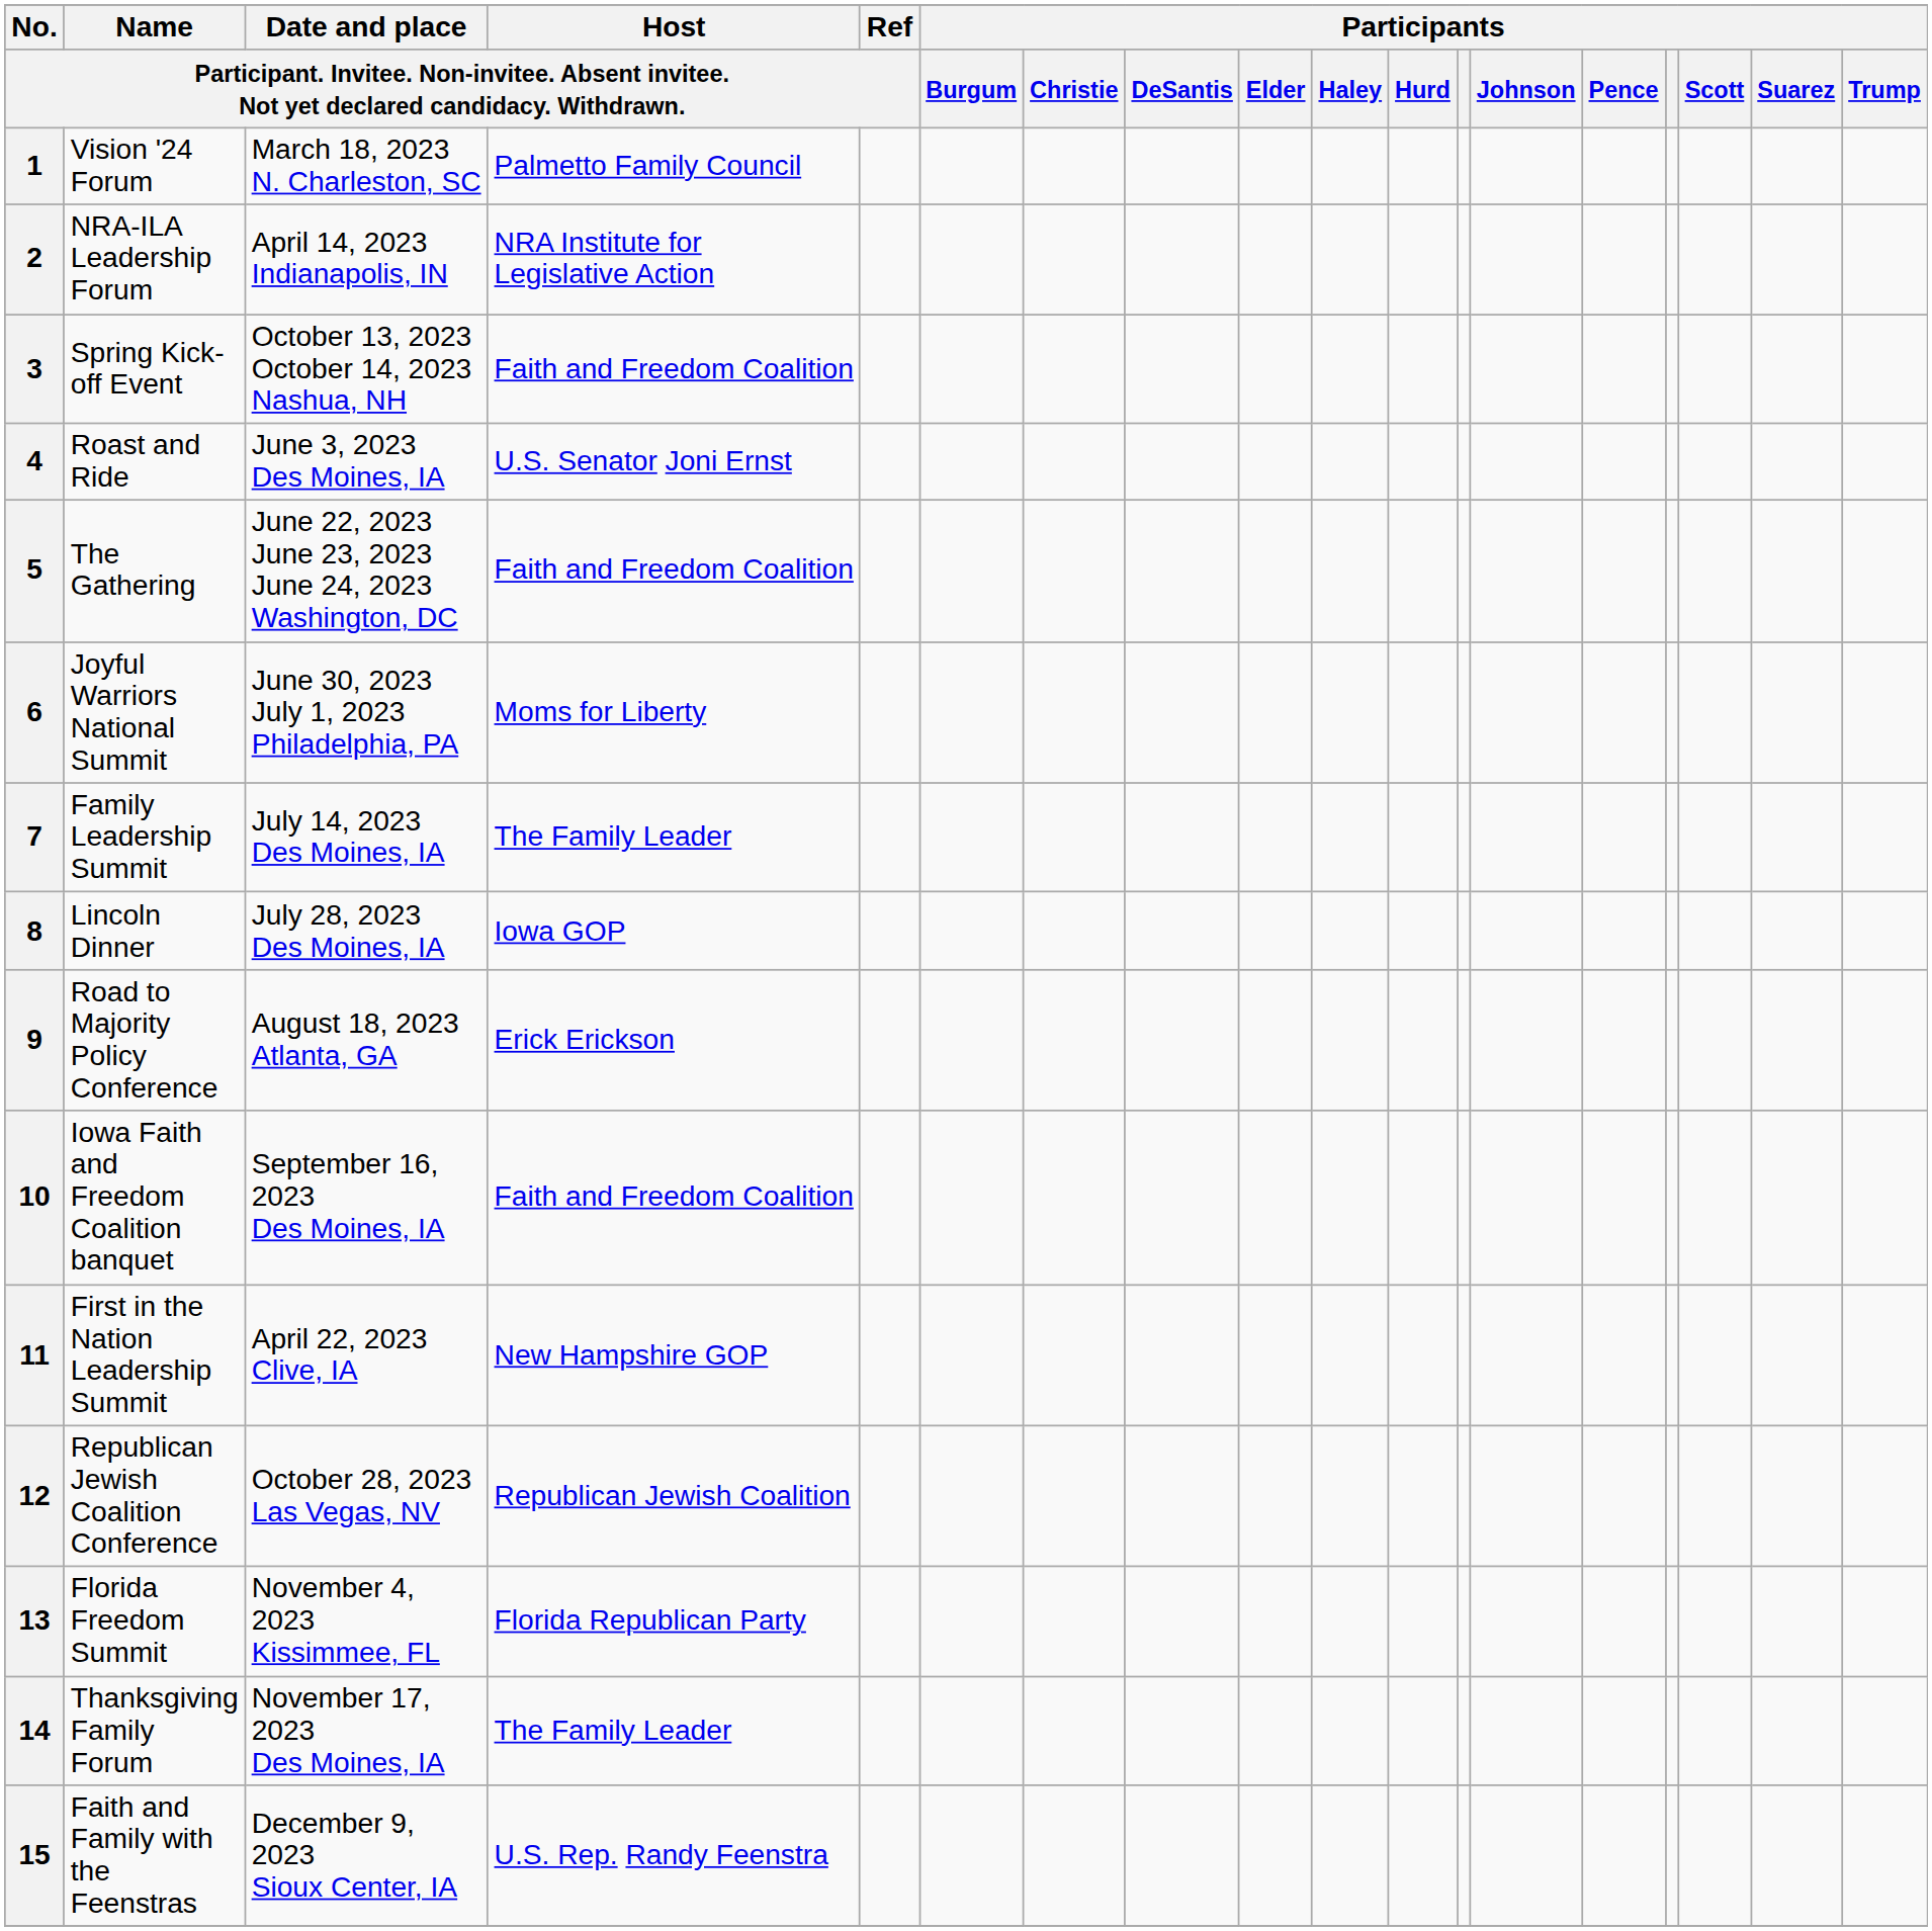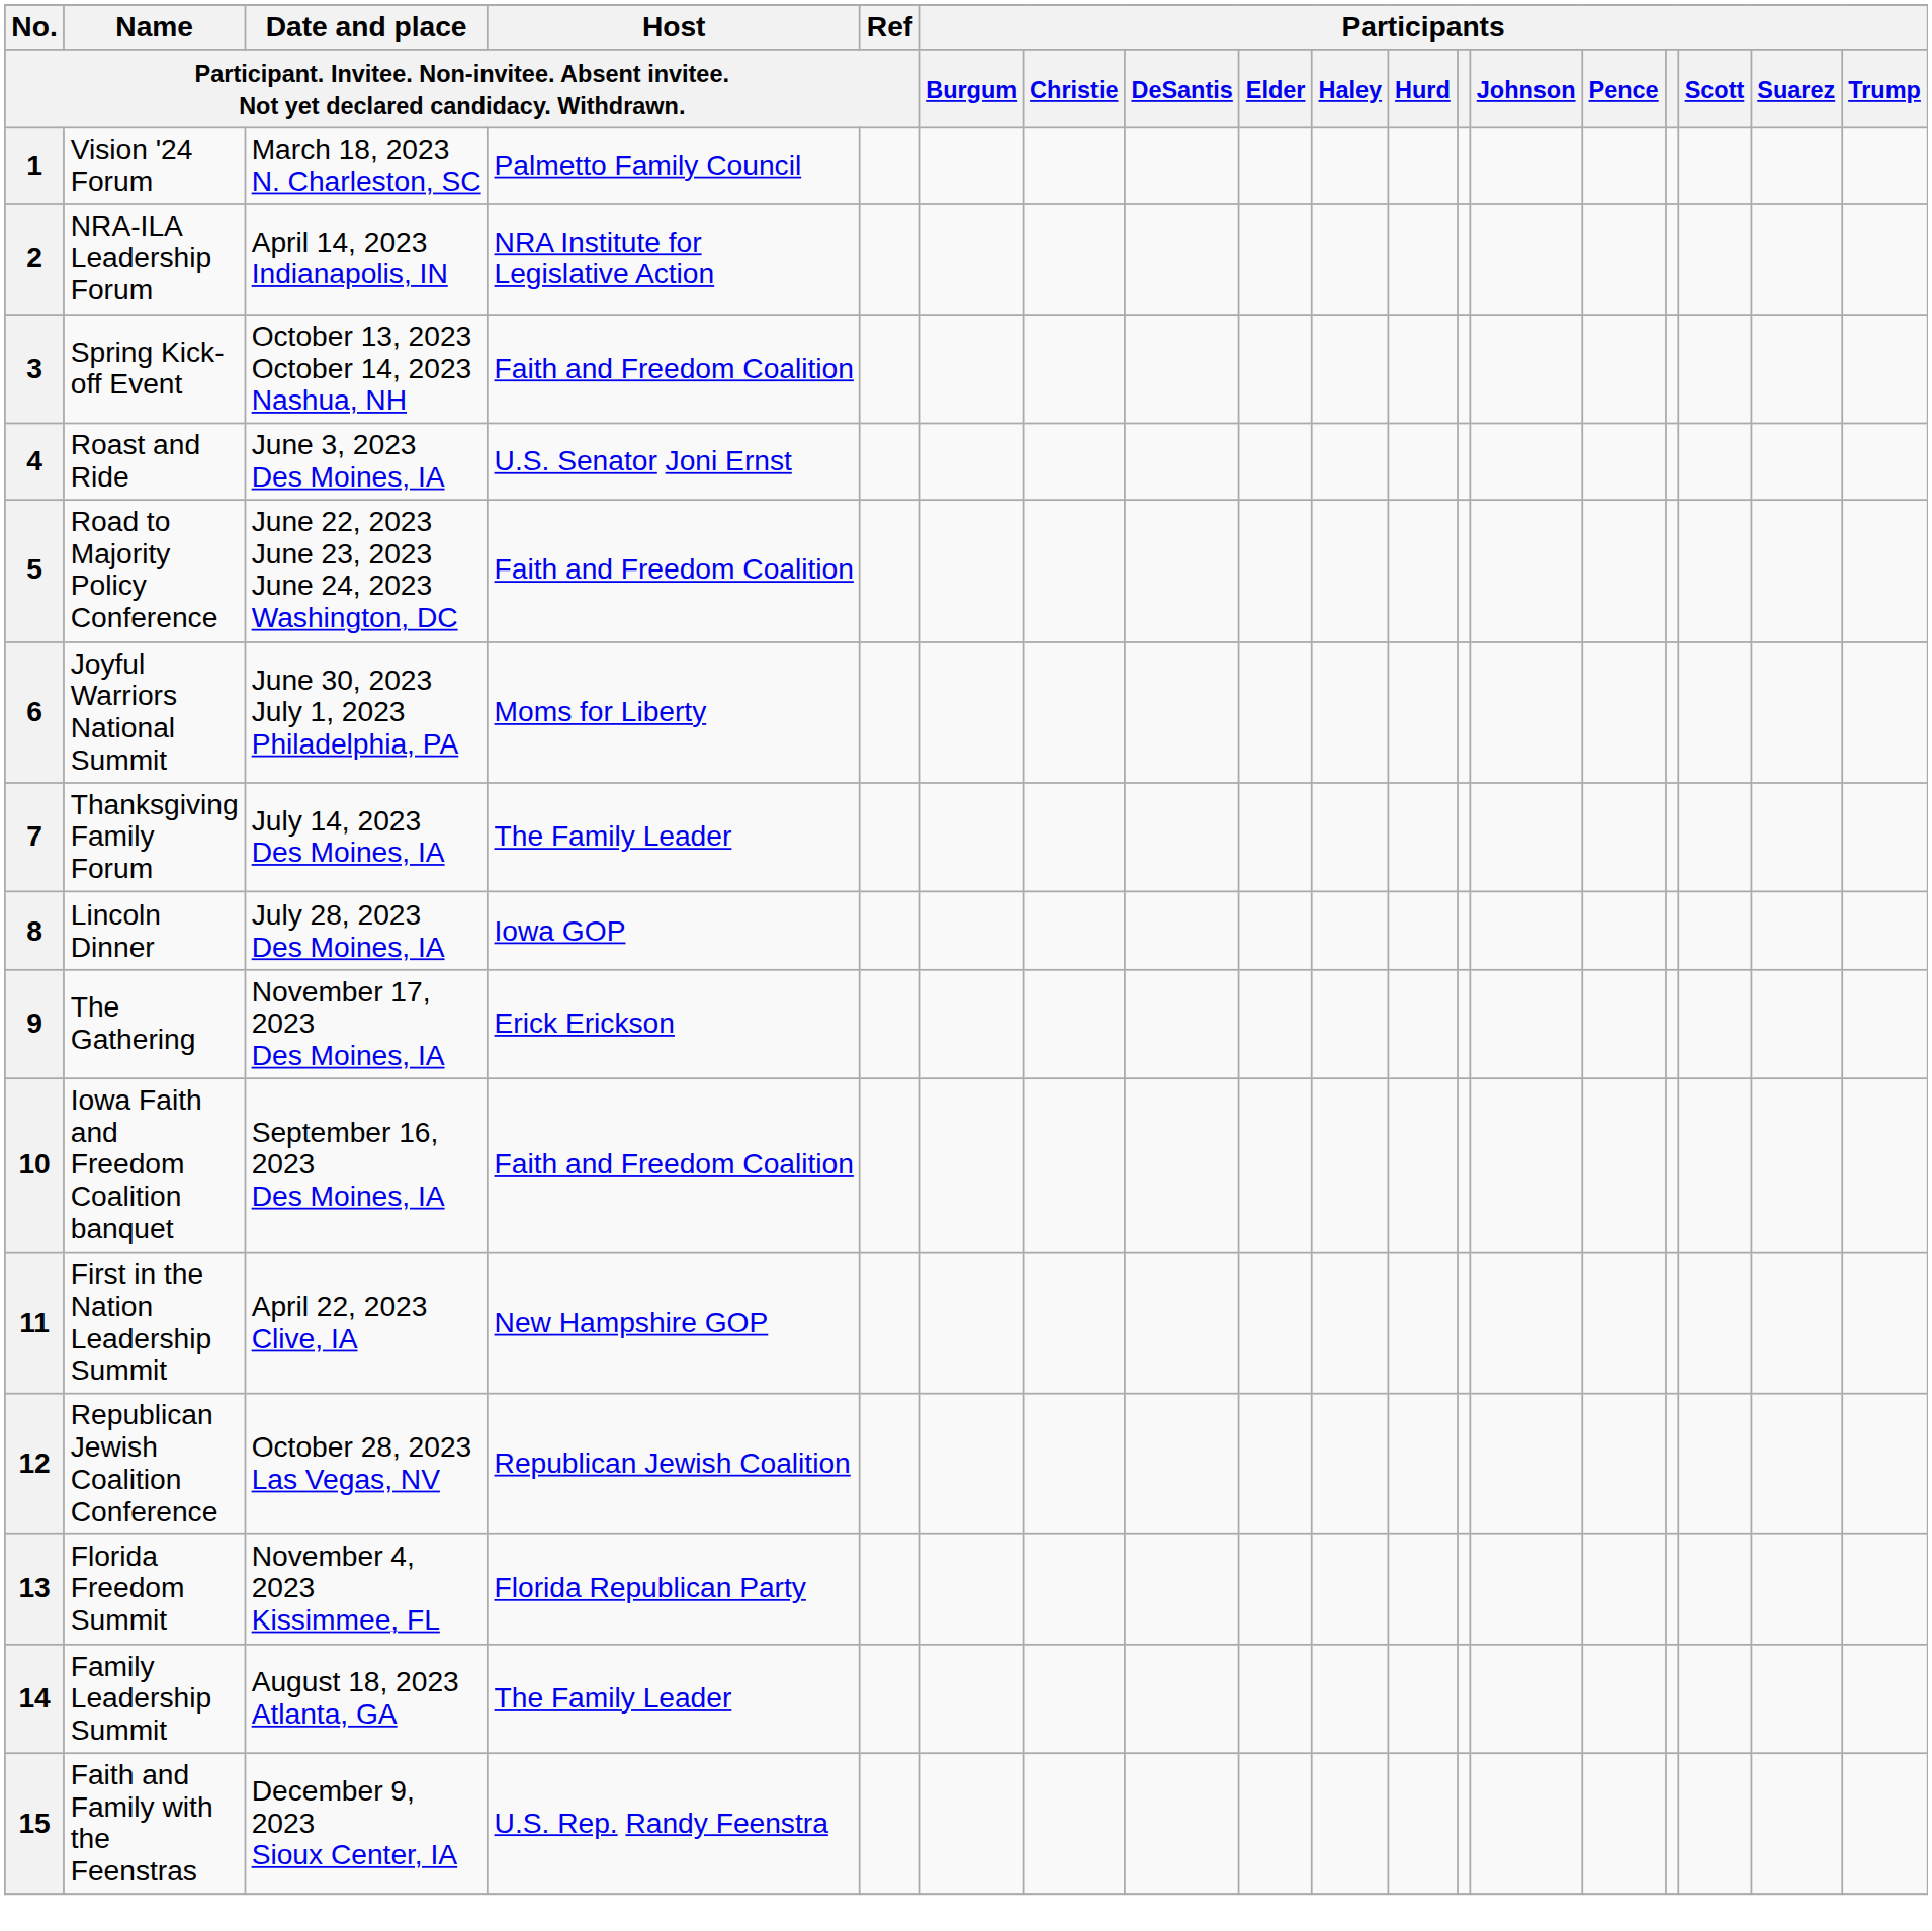5 | column 2: The Gathering -> Road to Majority Policy Conference
7 | column 2: Family Leadership Summit -> Thanksgiving Family Forum
9 | column 2: Road to Majority Policy Conference -> The Gathering
9 | column 3: August 18, 2023 Atlanta, GA -> November 17, 2023 Des Moines, IA
14 | column 2: Thanksgiving Family Forum -> Family Leadership Summit
14 | column 3: November 17, 2023 Des Moines, IA -> August 18, 2023 Atlanta, GA
